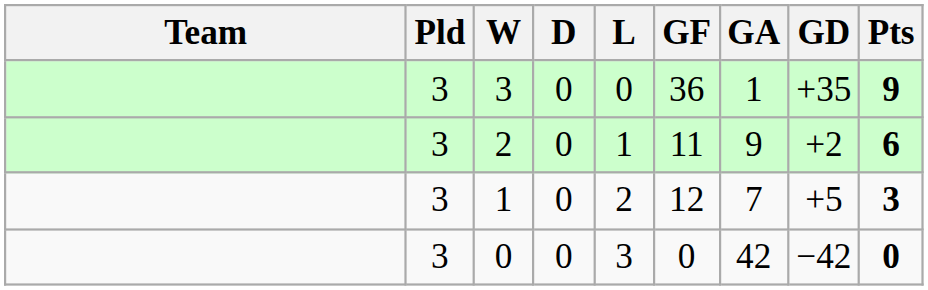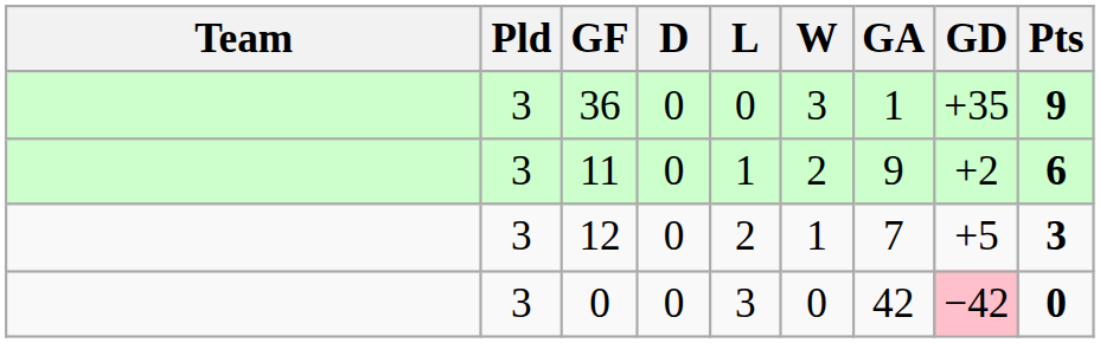columns swapped: W <-> GF
row 5 | GD: no background -> pink background
